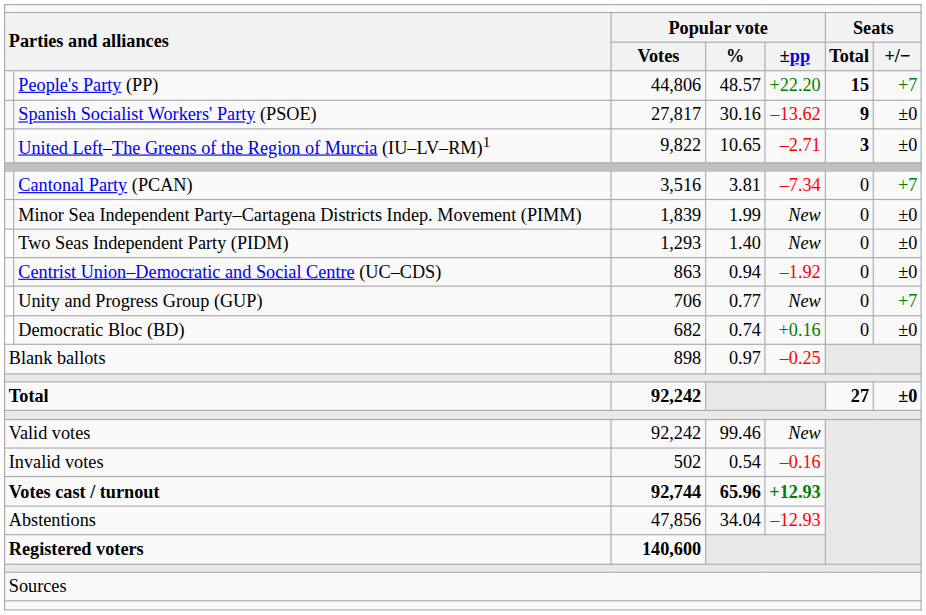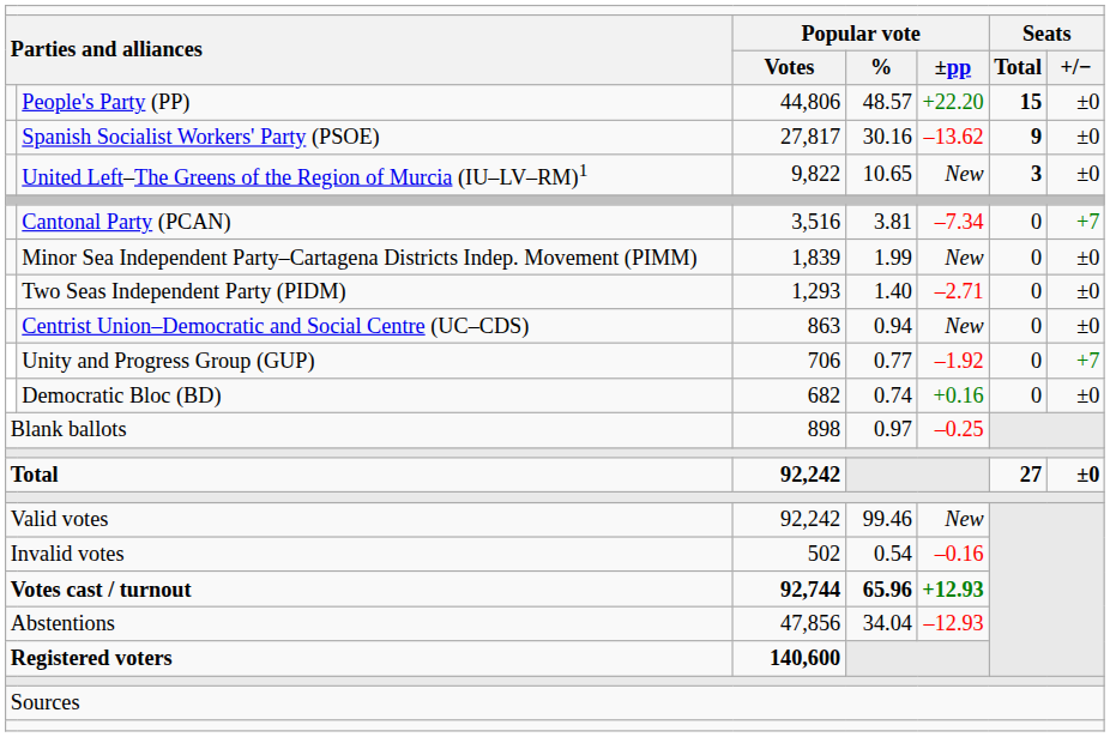People's Party (PP) | column 7: +7 -> ±0
United Left–The Greens of the Region of Murcia (IU–LV–RM)1 | column 5: –2.71 -> New
Two Seas Independent Party (PIDM) | column 5: New -> –2.71
Centrist Union–Democratic and Social Centre (UC–CDS) | column 5: –1.92 -> New
Unity and Progress Group (GUP) | column 5: New -> –1.92
